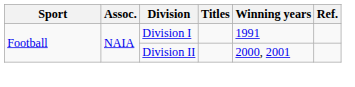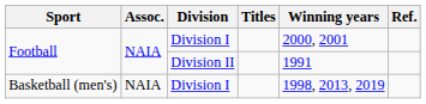Football / Division I | Winning years: 1991 -> 2000, 2001
Football / Division II | Winning years: 2000, 2001 -> 1991
+ row: Basketball (men's) | NAIA | Division I | 1998, 2013, 2019
